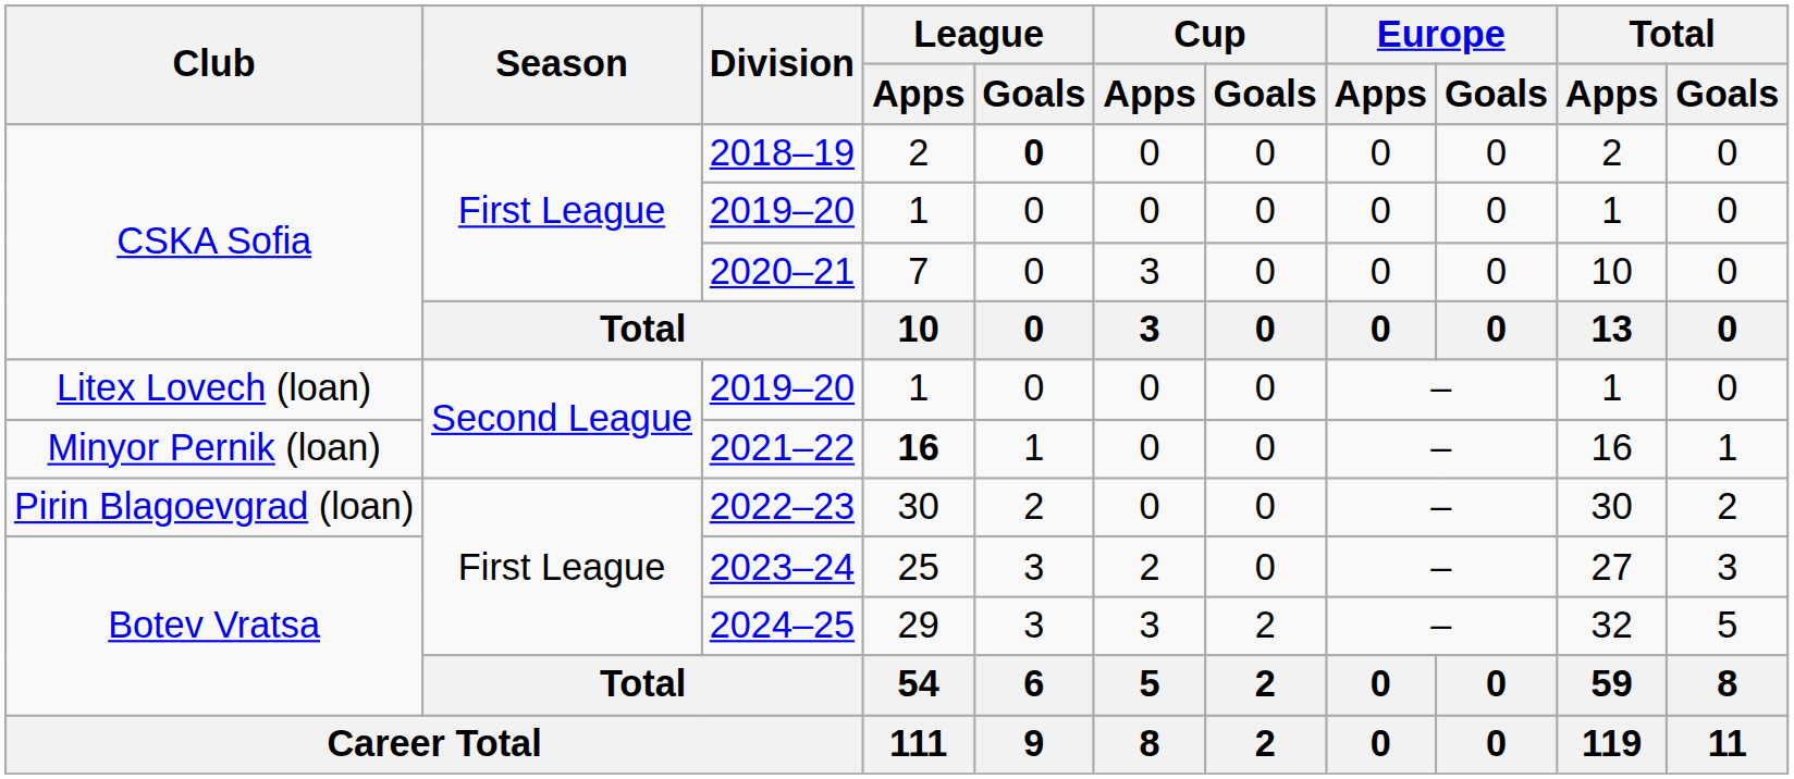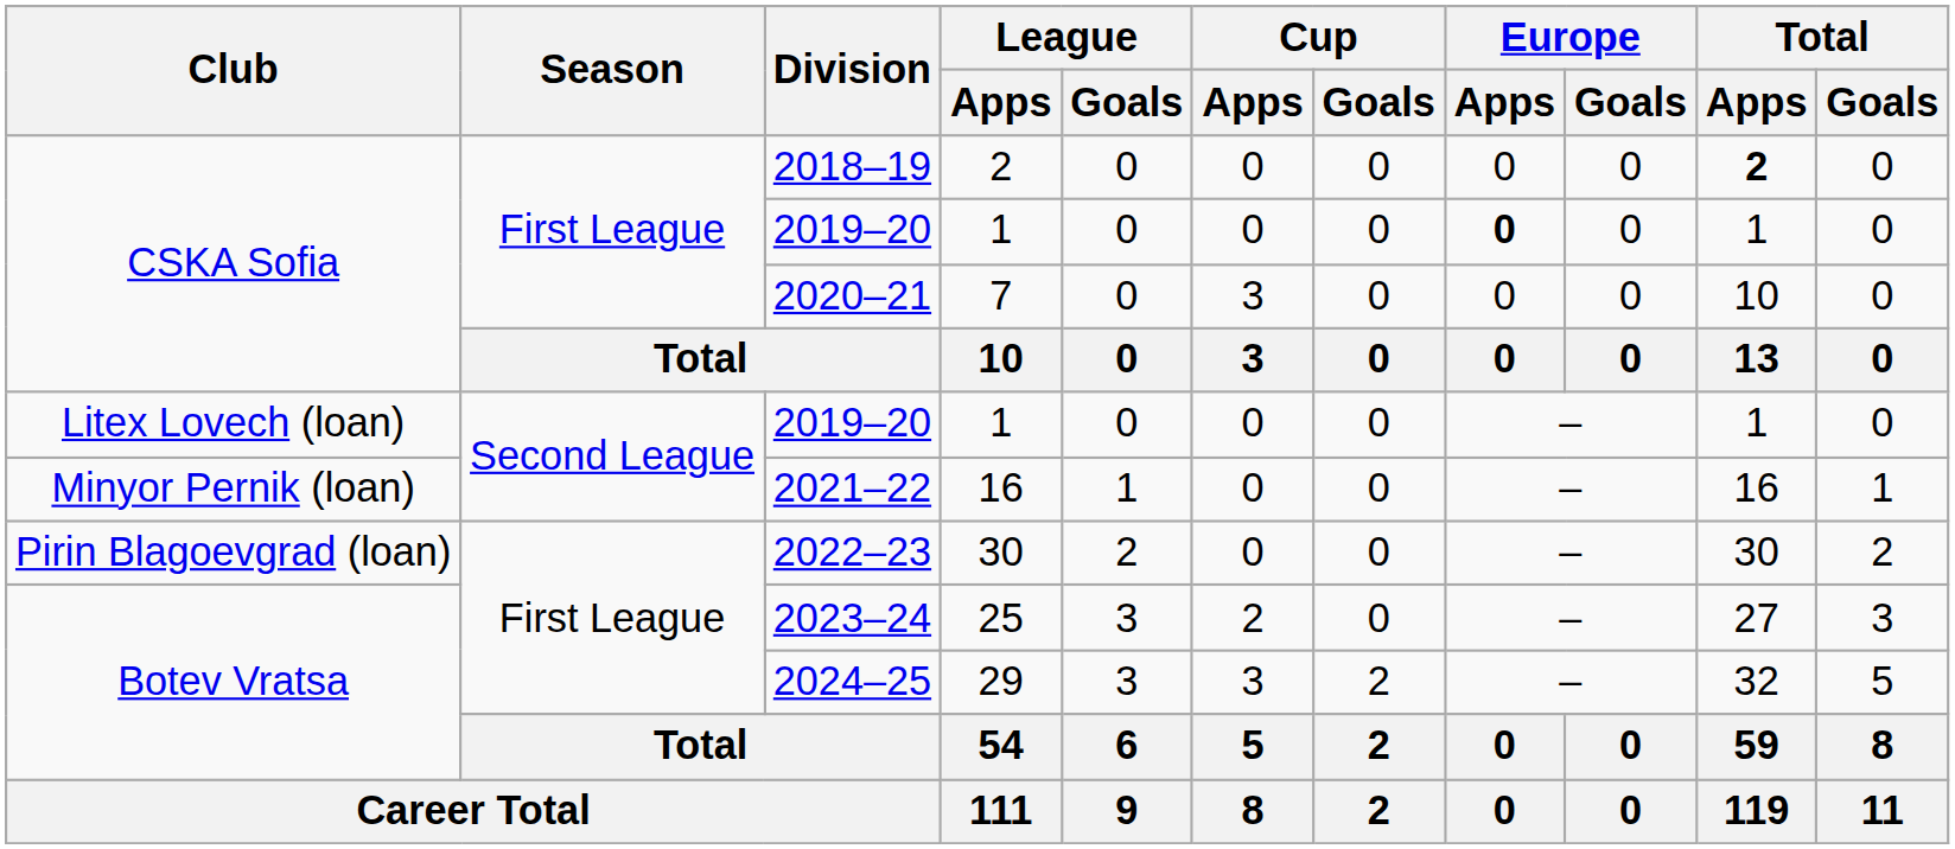2018–19 | League / Goals: bold -> normal
2018–19 | Total / Apps: normal -> bold
CSKA Sofia / 2019–20 | Europe / Apps: normal -> bold
2021–22 | League / Apps: bold -> normal
